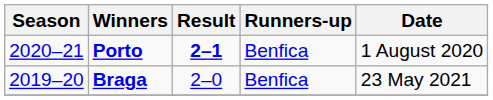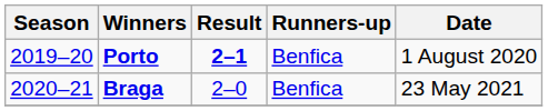Porto | Season: 2020–21 -> 2019–20
Braga | Season: 2019–20 -> 2020–21
